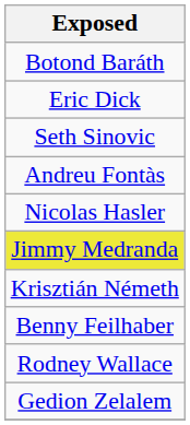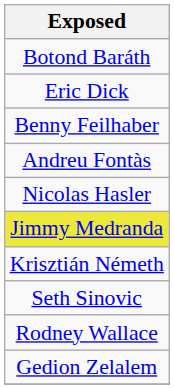row 4 | column 1: Seth Sinovic -> Benny Feilhaber
row 9 | column 1: Benny Feilhaber -> Seth Sinovic
